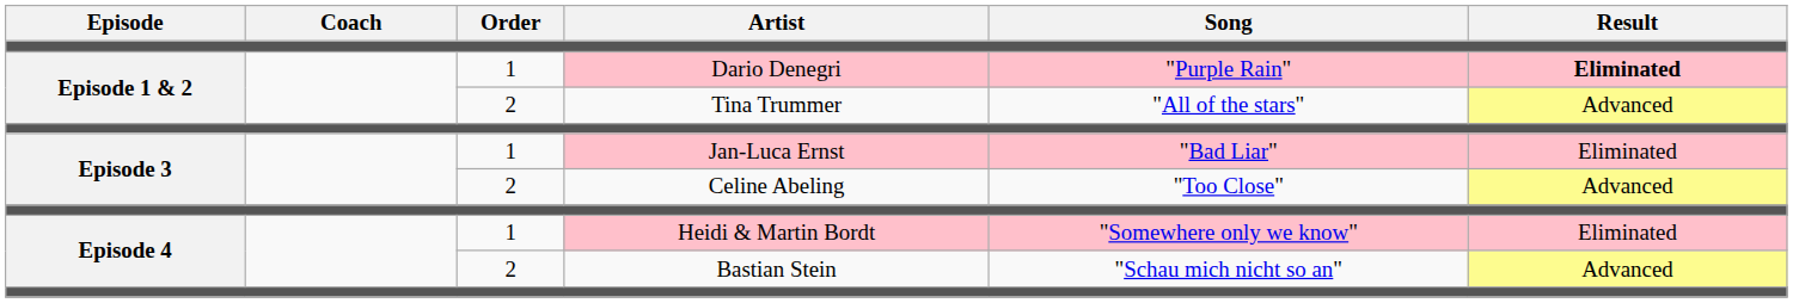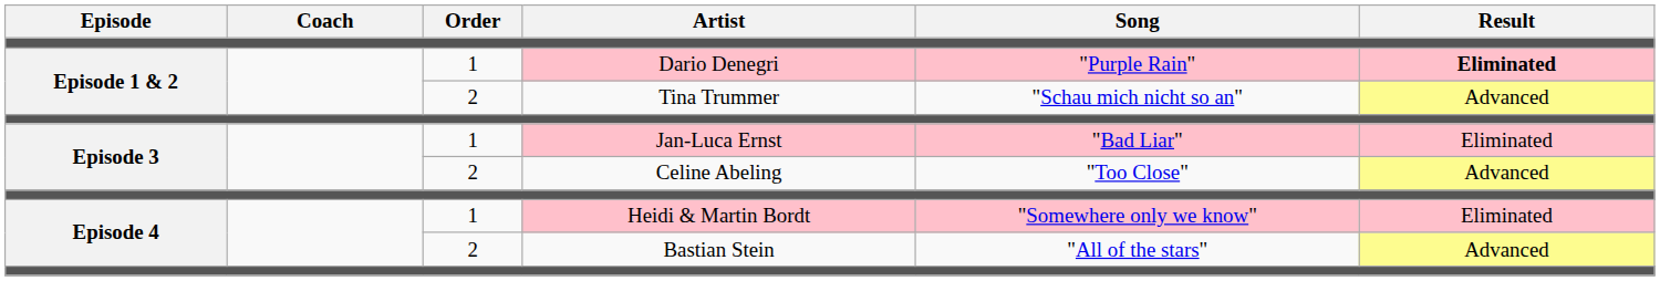Tina Trummer | Song: "All of the stars" -> "Schau mich nicht so an"
Bastian Stein | Song: "Schau mich nicht so an" -> "All of the stars"
